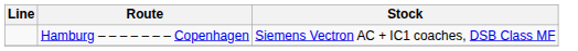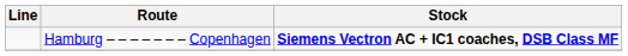Hamburg – – – – – – – Copenhagen | Stock: normal -> bold
